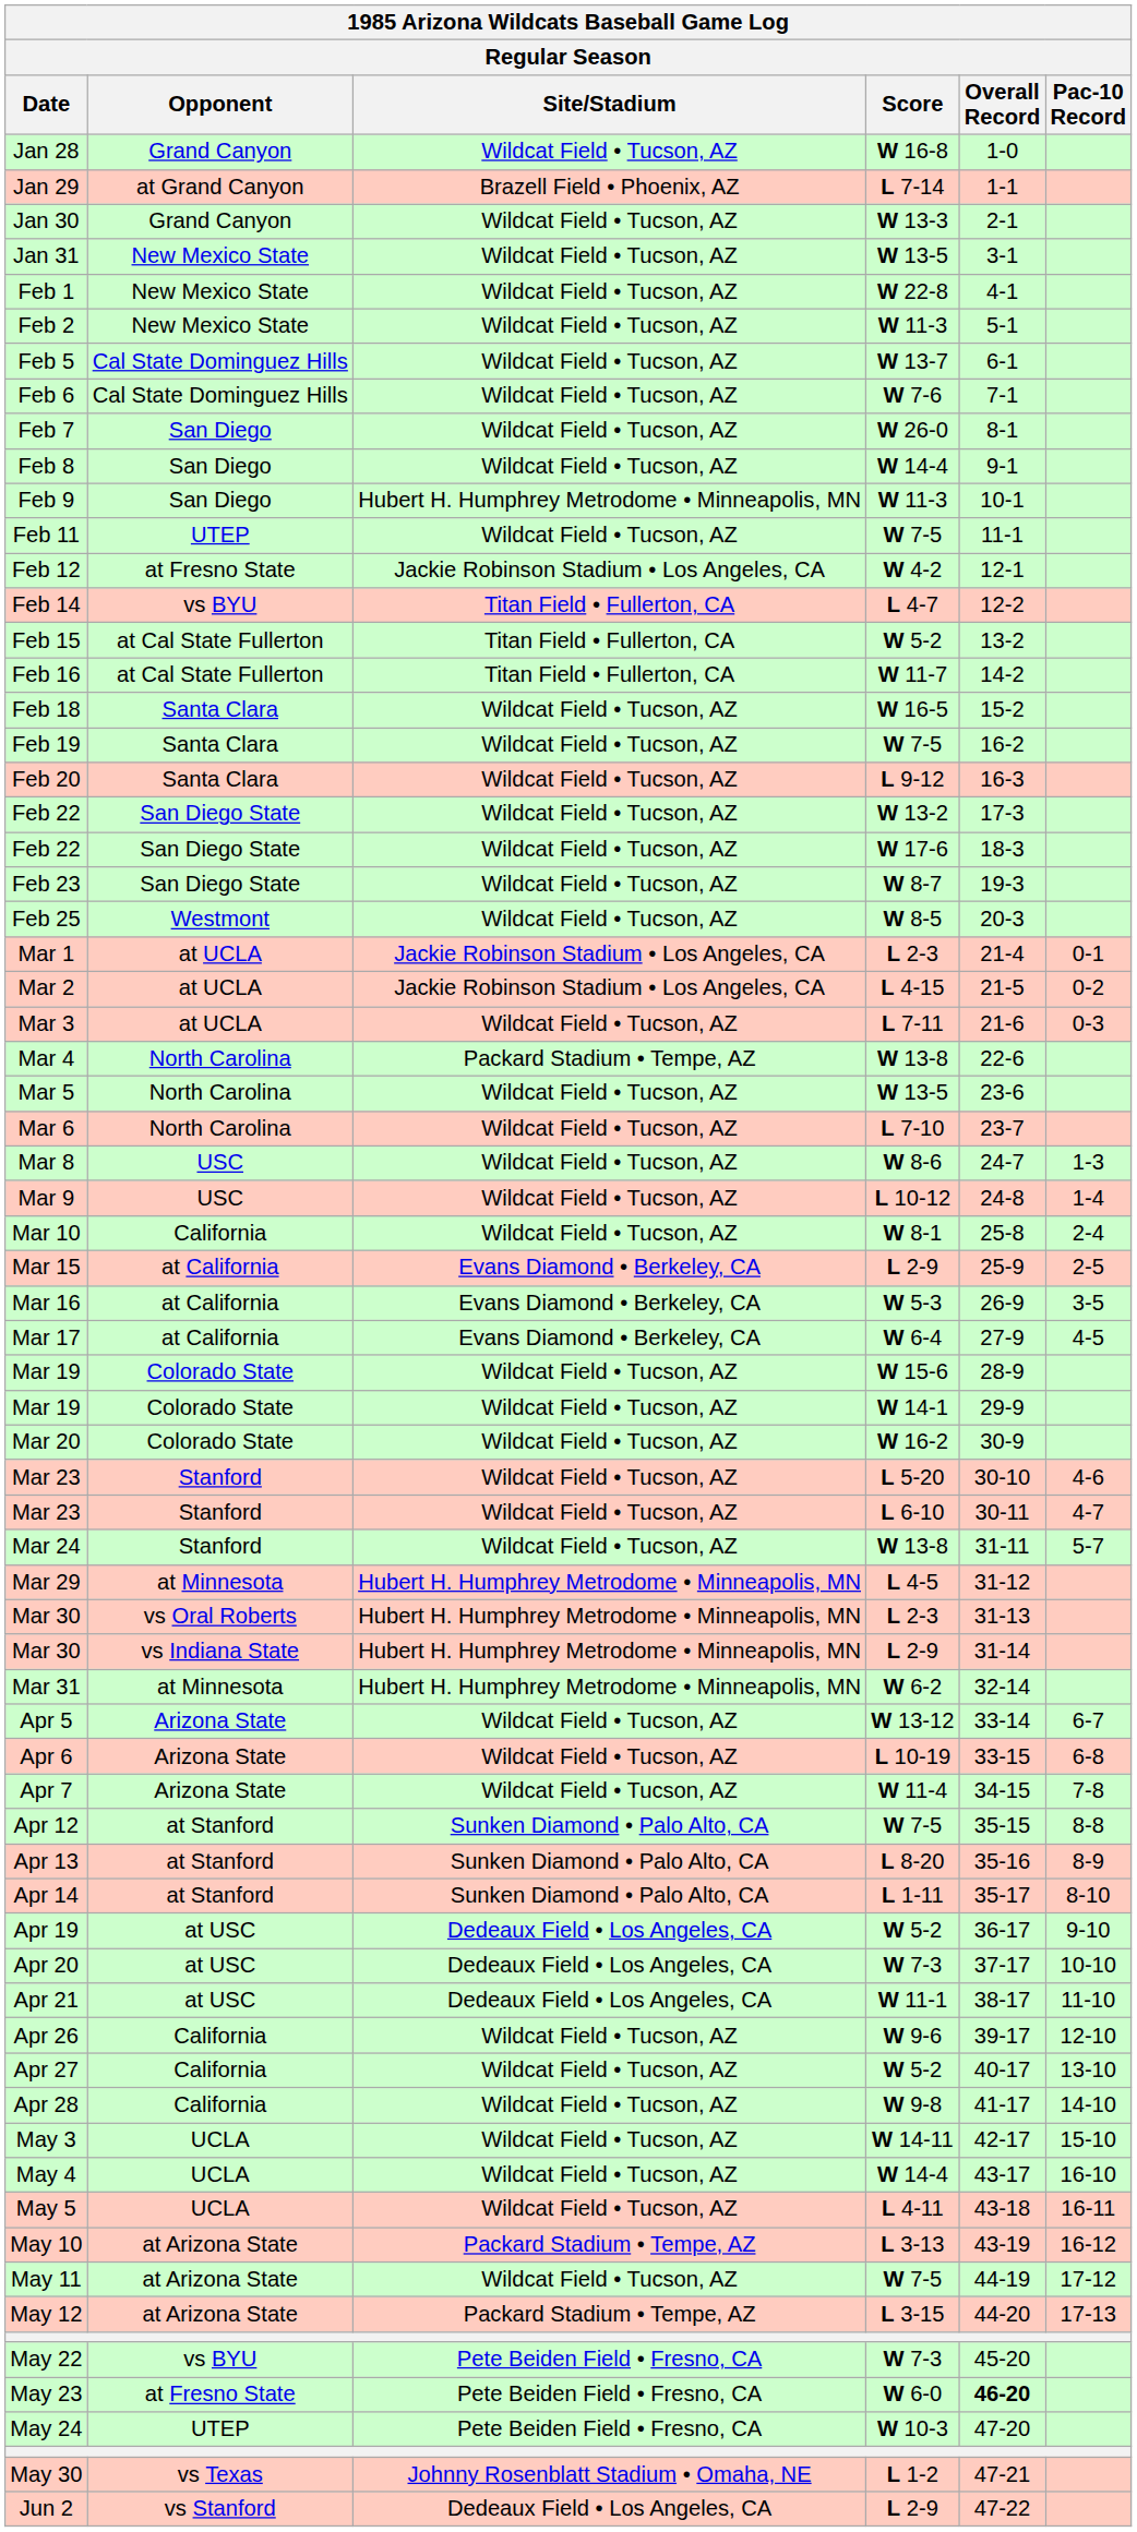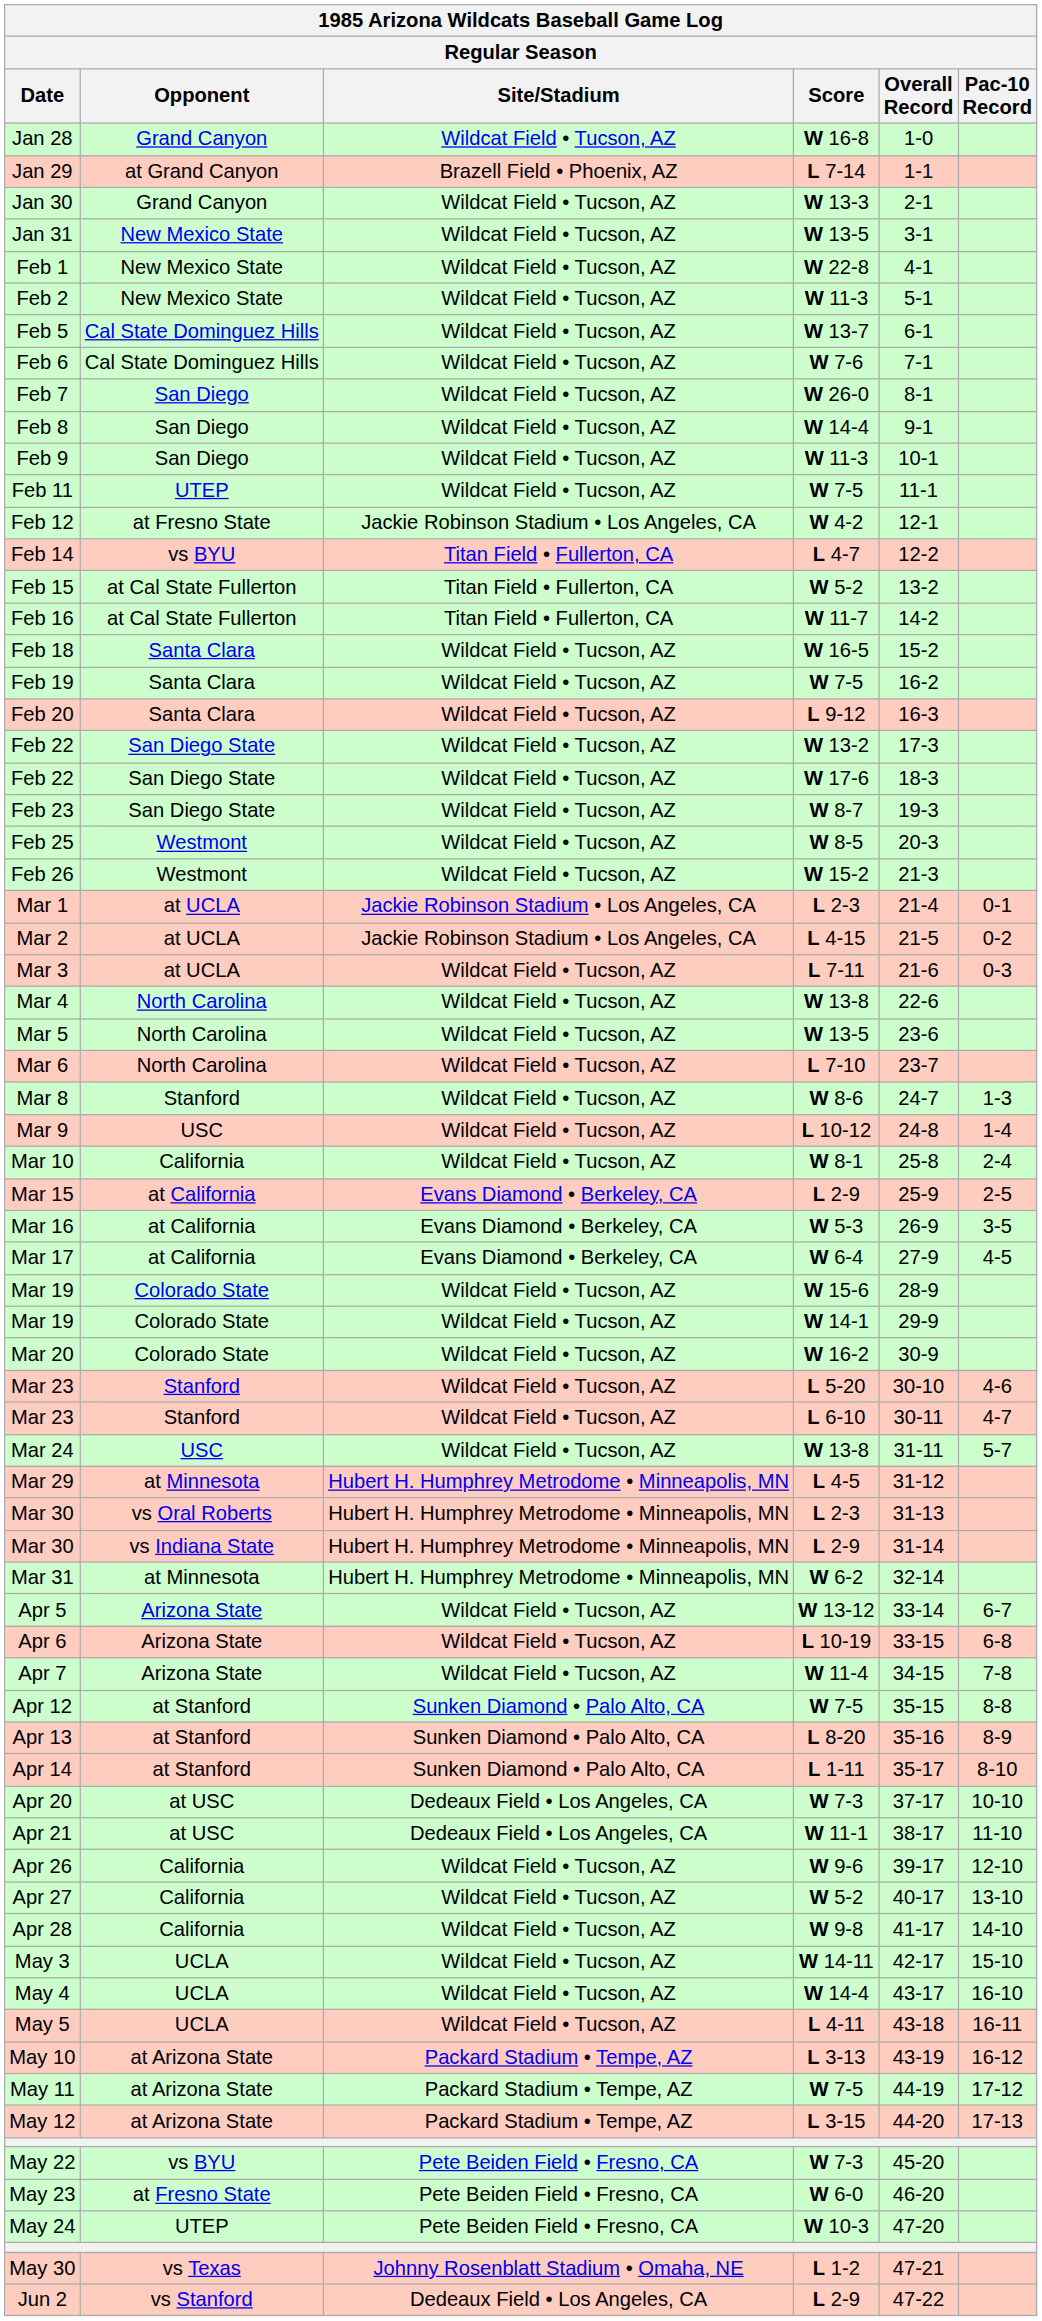Feb 9 | Site/Stadium: Hubert H. Humphrey Metrodome • Minneapolis, MN -> Wildcat Field • Tucson, AZ
+ row: Feb 26 | Westmont | Wildcat Field • Tucson, AZ | W 15-2 | 21-3
Mar 4 | Site/Stadium: Packard Stadium • Tempe, AZ -> Wildcat Field • Tucson, AZ
Mar 8 | Opponent: USC -> Stanford
Mar 24 | Opponent: Stanford -> USC
- row: Apr 19 | at USC | Dedeaux Field • Los Angeles, CA | W 5-2 | 36-17 | 9-10
May 11 | Site/Stadium: Wildcat Field • Tucson, AZ -> Packard Stadium • Tempe, AZ
May 23 | Overall Record: bold -> normal
